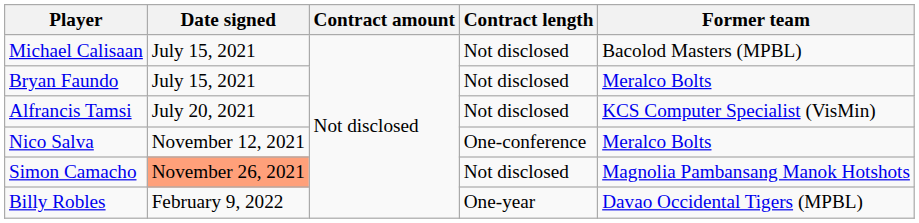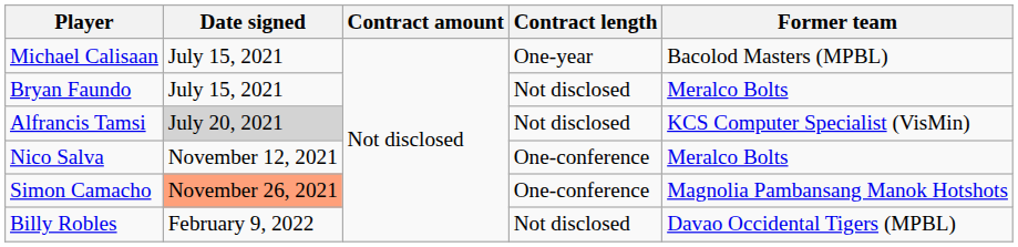Michael Calisaan | Contract length: Not disclosed -> One-year
Alfrancis Tamsi | Date signed: no background -> lightgrey background
Simon Camacho | Contract length: Not disclosed -> One-conference
Billy Robles | Contract length: One-year -> Not disclosed
